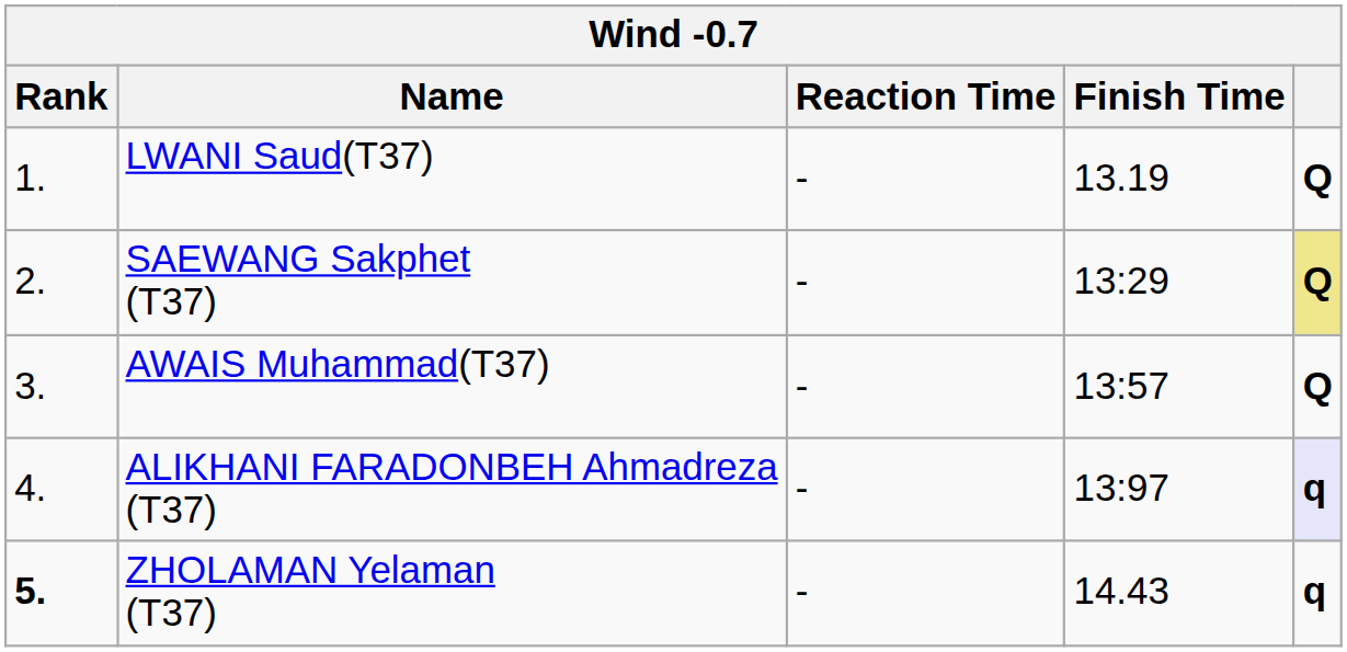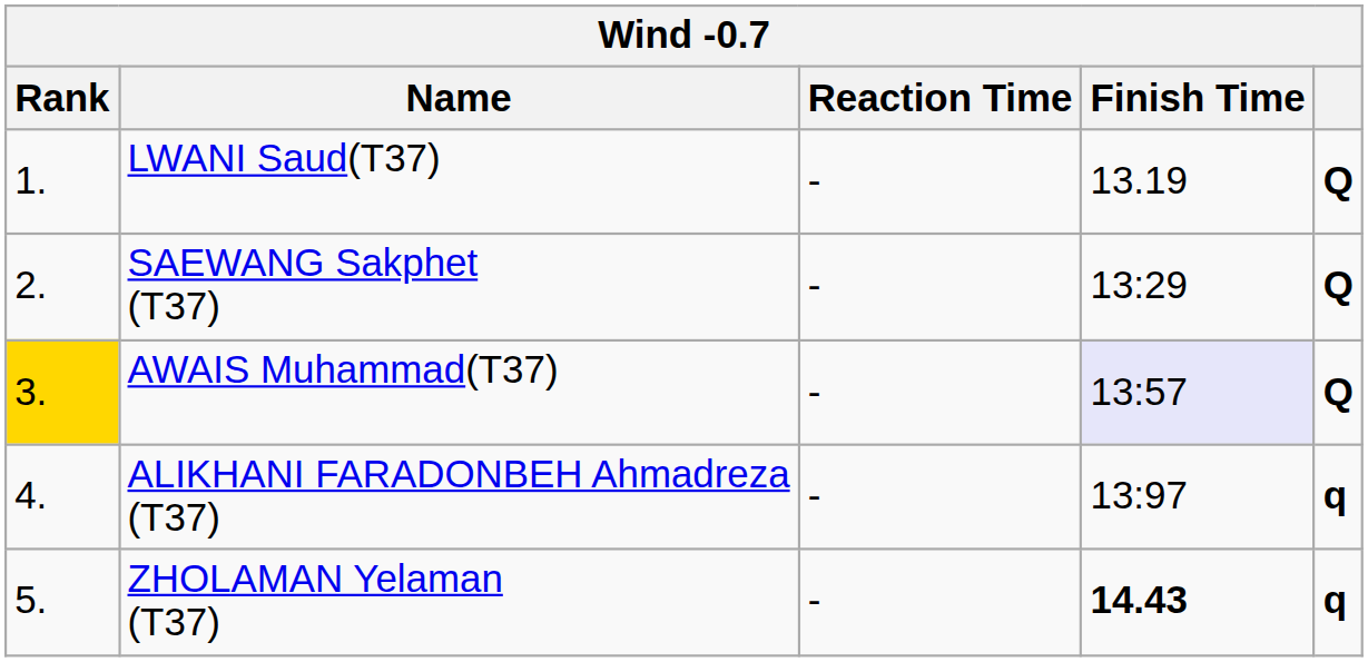SAEWANG Sakphet (T37) | column 5: khaki background -> no background
AWAIS Muhammad(T37) | Rank: no background -> gold background
AWAIS Muhammad(T37) | Finish Time: no background -> lavender background
ALIKHANI FARADONBEH Ahmadreza (T37) | column 5: lavender background -> no background
ZHOLAMAN Yelaman (T37) | Rank: bold -> normal
ZHOLAMAN Yelaman (T37) | Finish Time: normal -> bold
